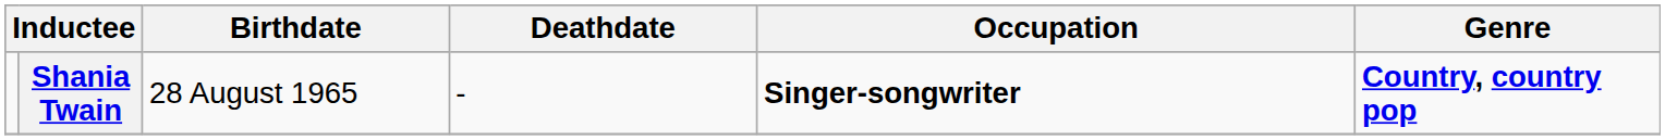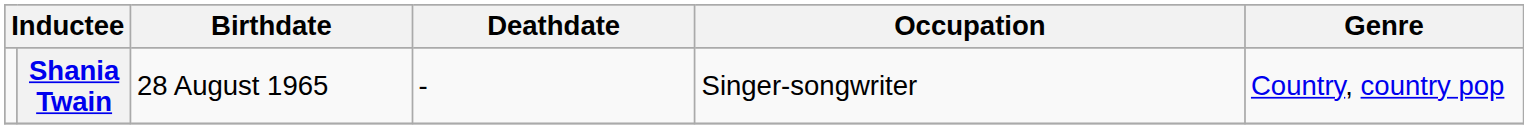Shania Twain | Occupation: bold -> normal
Shania Twain | Genre: bold -> normal
